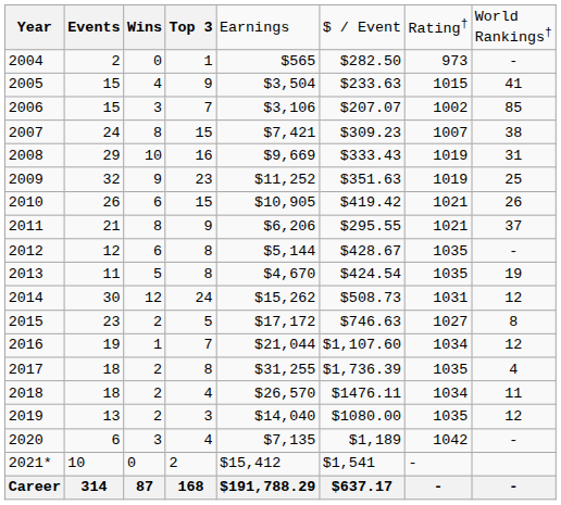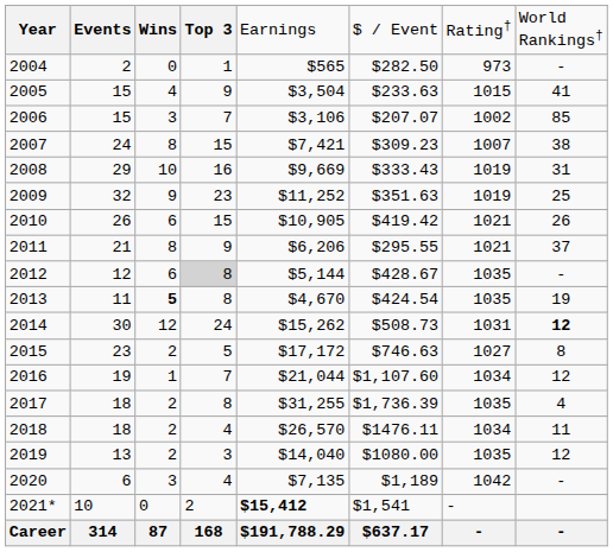2012 | column 4: no background -> lightgrey background
2013 | column 3: normal -> bold
2014 | column 8: normal -> bold
2021* | column 5: normal -> bold
